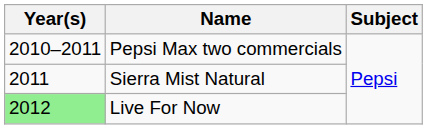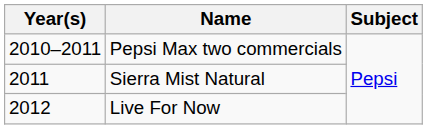Live For Now | Year(s): lightgreen background -> no background
